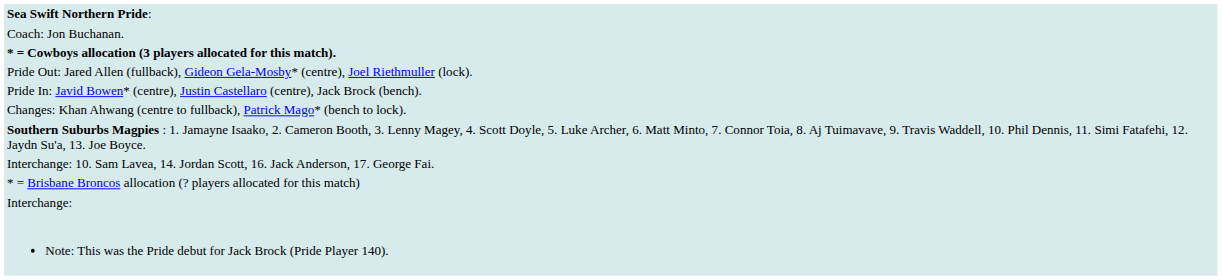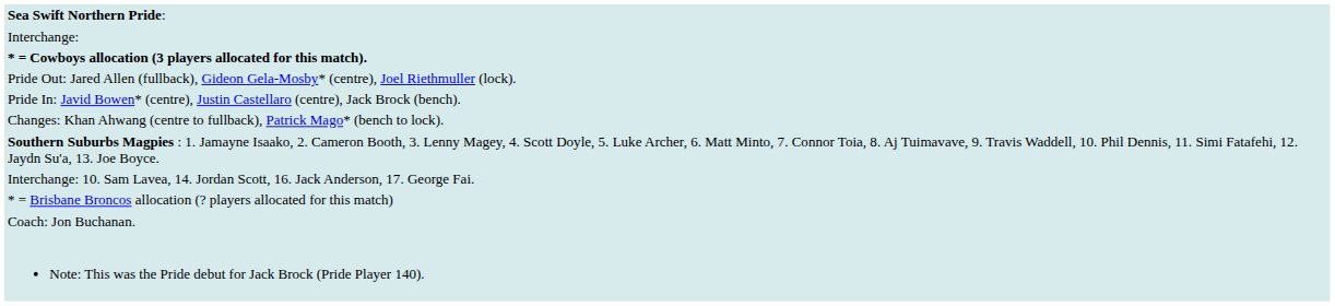row 2 | column 1: Coach: Jon Buchanan. -> Interchange:
row 10 | column 1: Interchange: -> Coach: Jon Buchanan.
